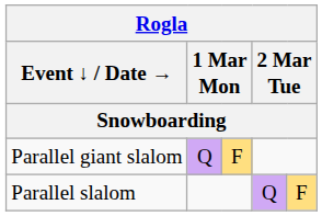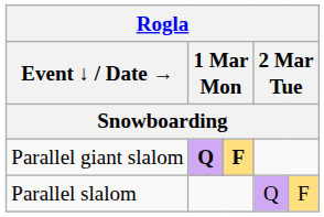Parallel giant slalom | column 2: normal -> bold
Parallel giant slalom | column 3: normal -> bold
